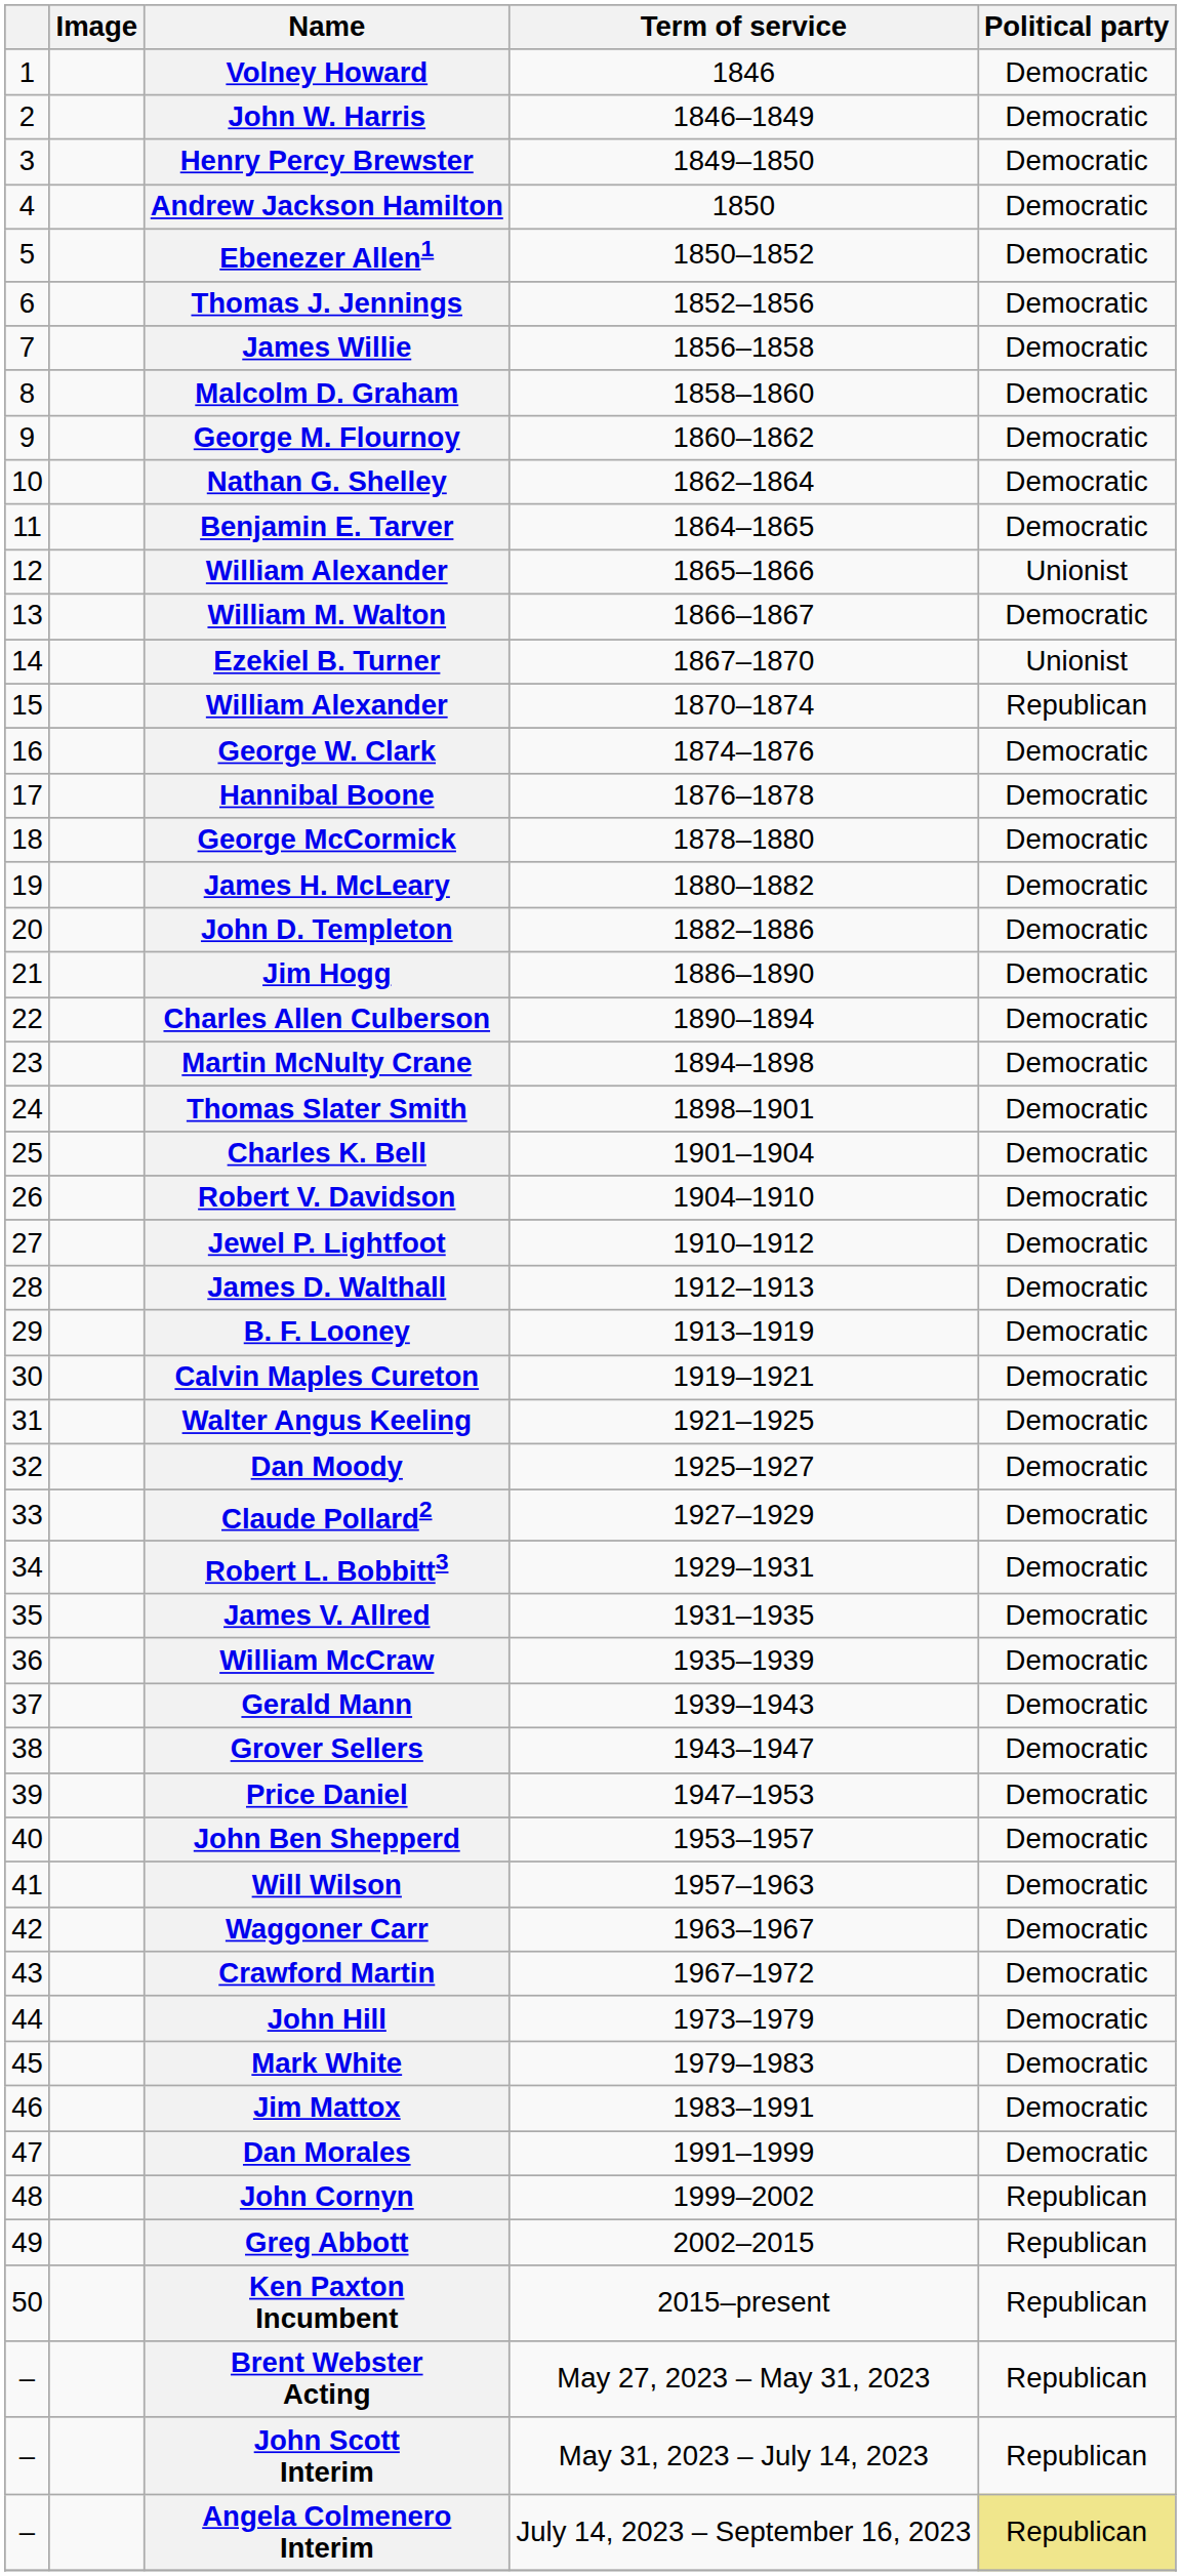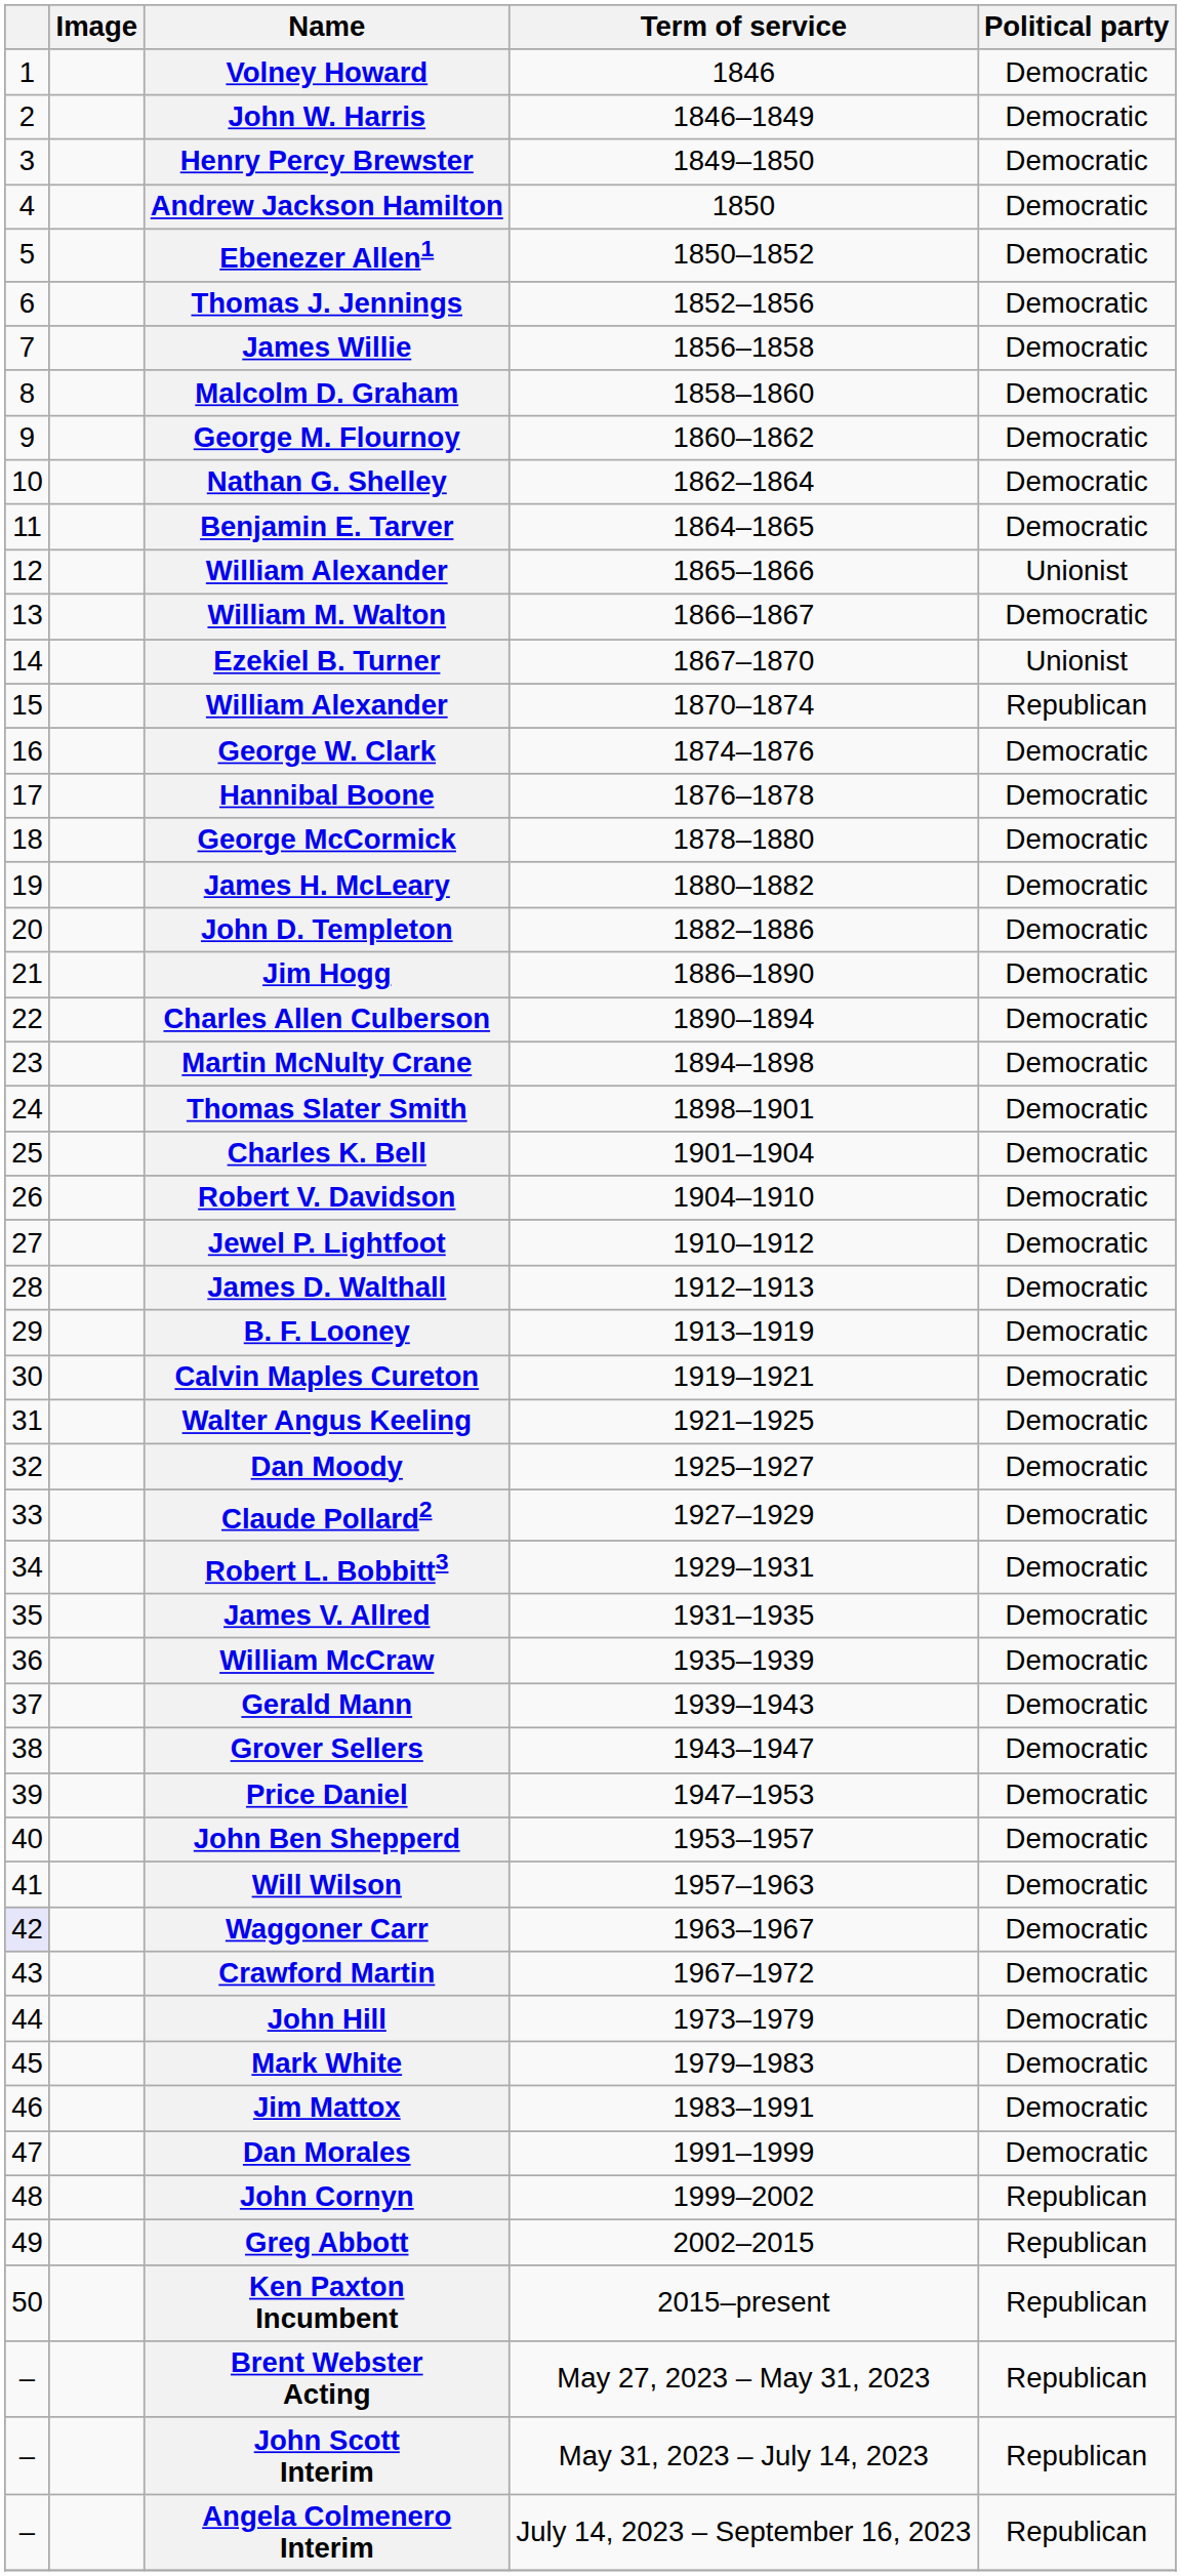Waggoner Carr | column 1: no background -> lavender background
Angela Colmenero Interim | Political party: khaki background -> no background
